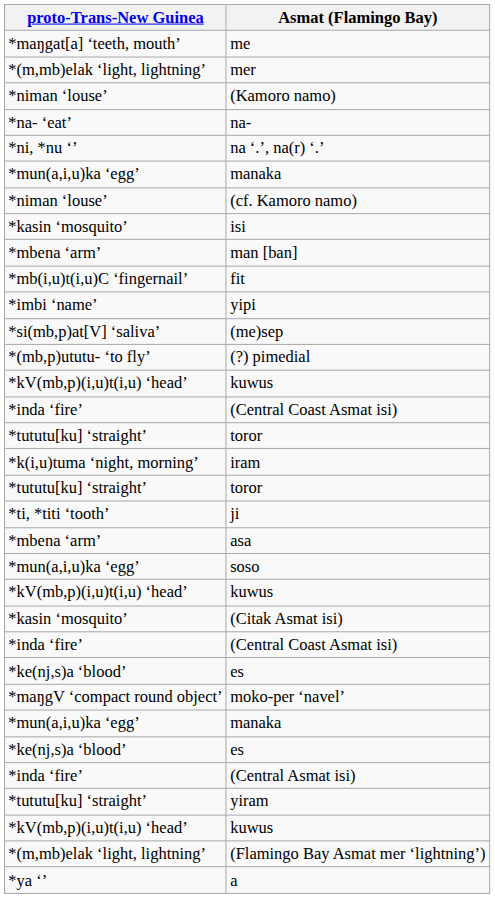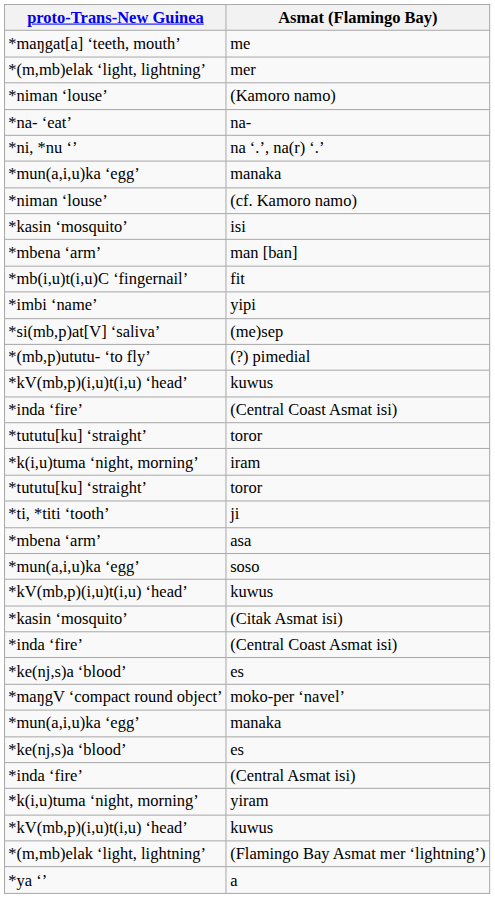row 31 | proto-Trans-New Guinea: *tututu[ku] ‘straight’ -> *k(i,u)tuma ‘night, morning’
